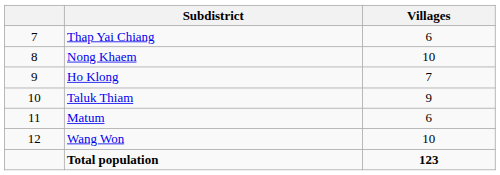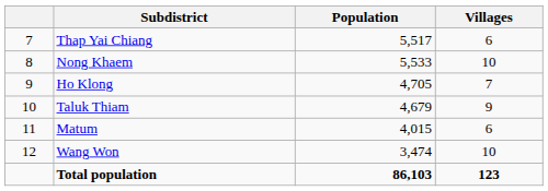+ column: Population | 5,517 | 5,533 | 4,705 | 4,679 | 4,015 | 3,474 | 86,103
